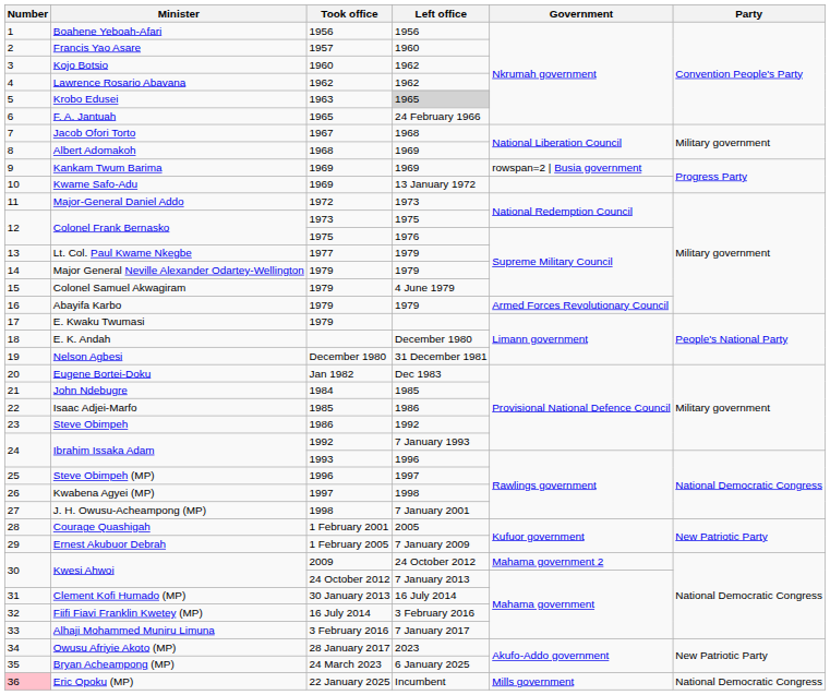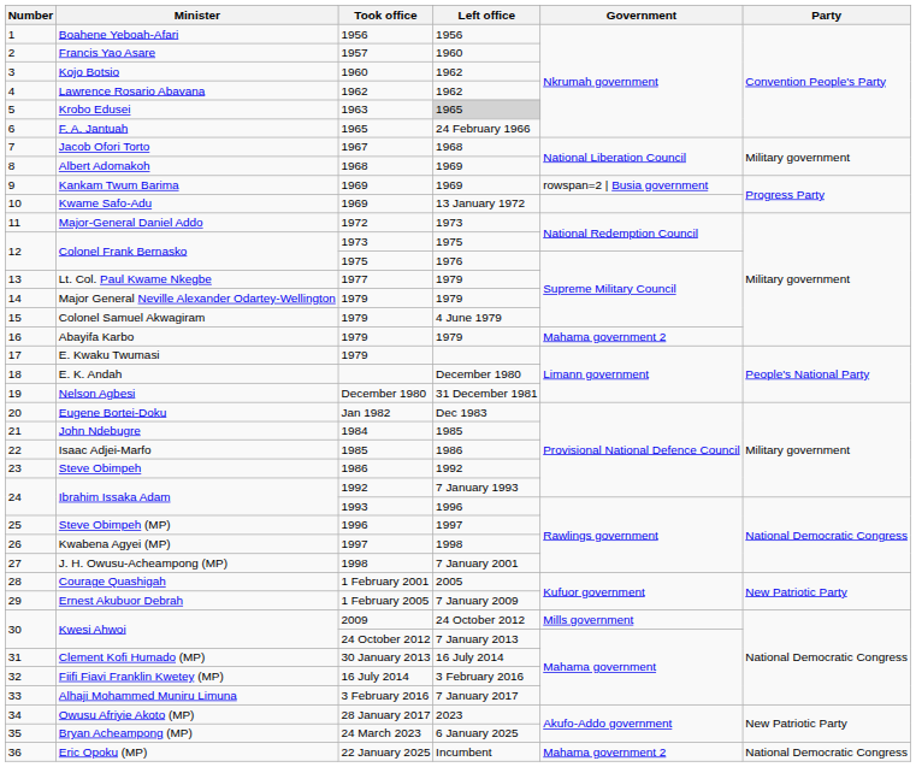Abayifa Karbo | Government: Armed Forces Revolutionary Council -> Mahama government 2
Kwesi Ahwoi / 2009 | Government: Mahama government 2 -> Mills government
Eric Opoku (MP) | Number: pink background -> no background
Eric Opoku (MP) | Government: Mills government -> Mahama government 2
